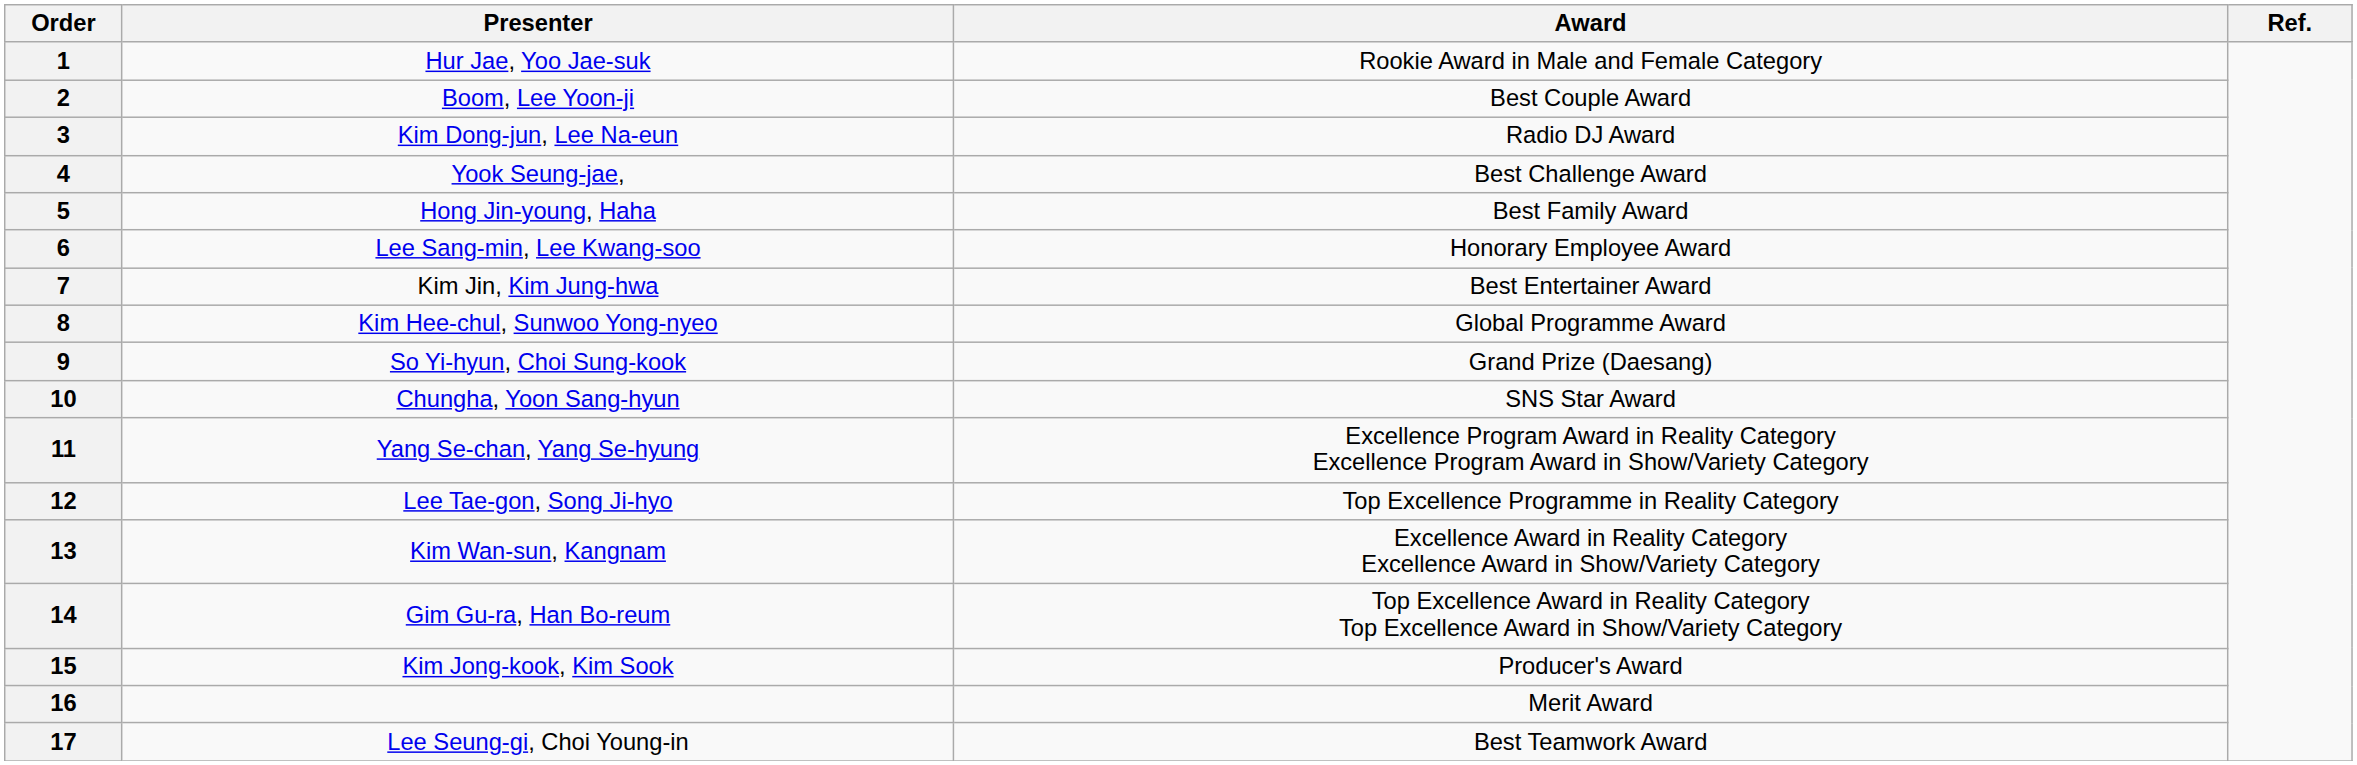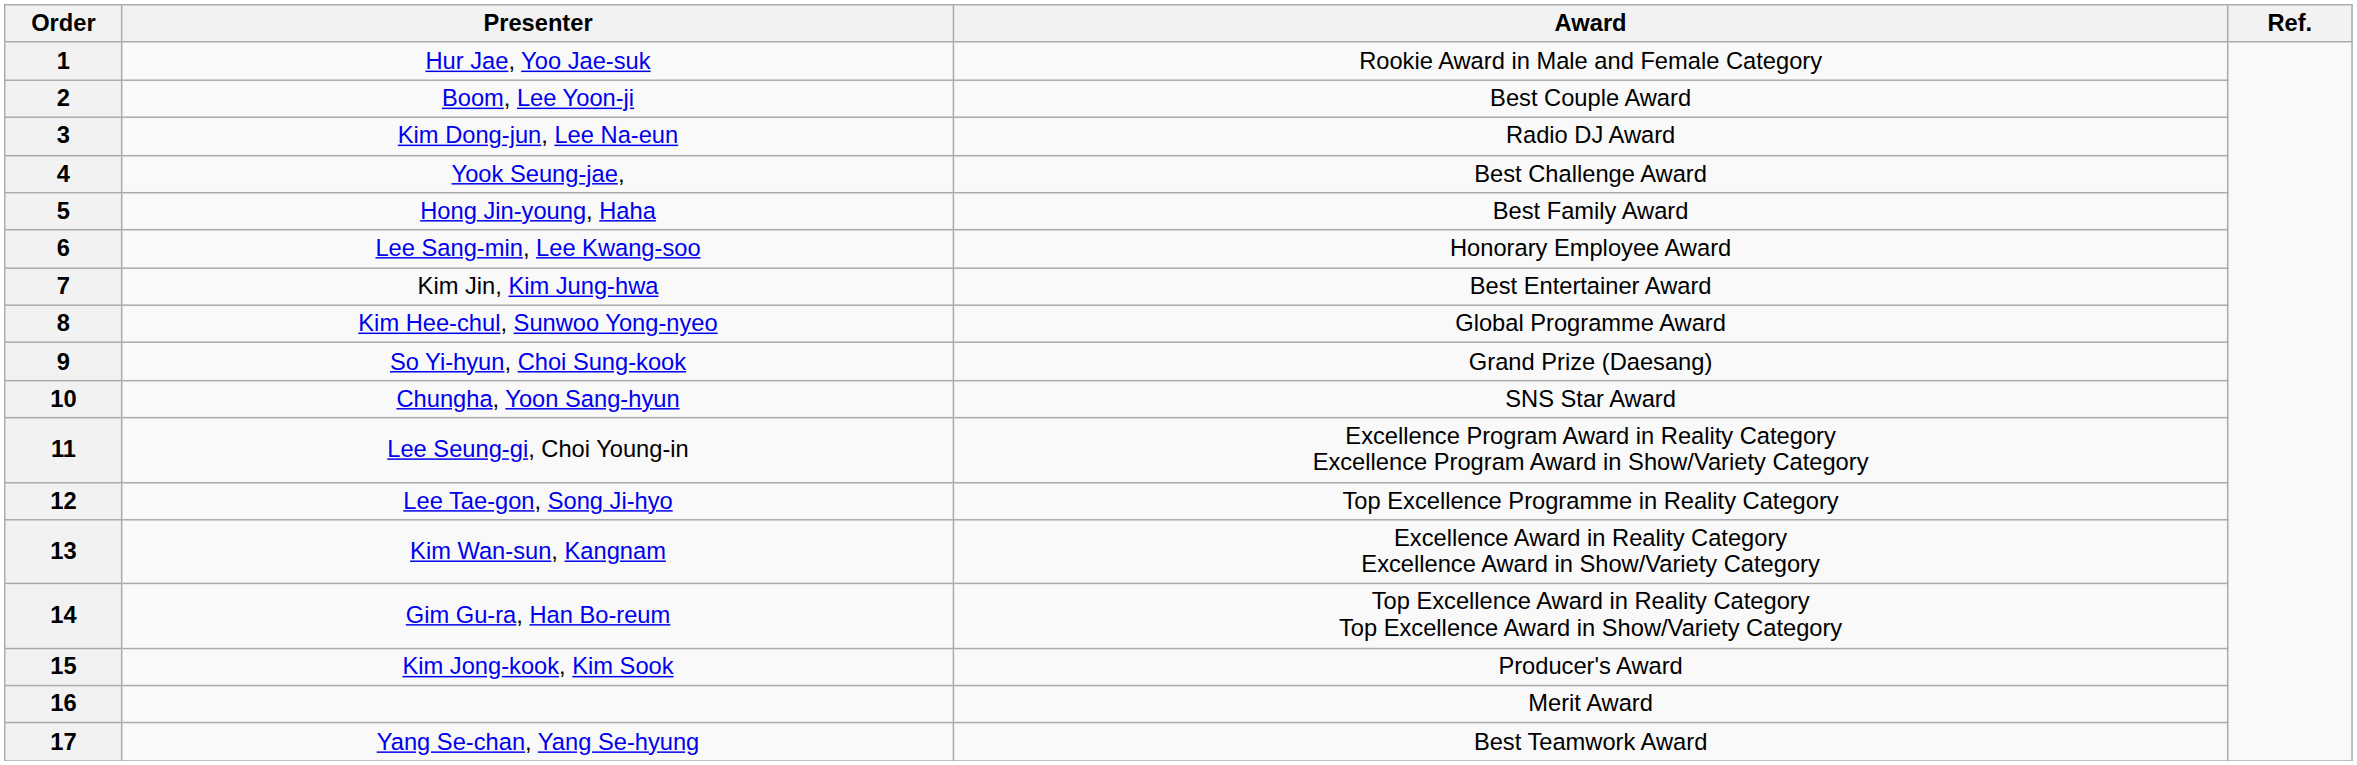11 | Presenter: Yang Se-chan, Yang Se-hyung -> Lee Seung-gi, Choi Young-in
17 | Presenter: Lee Seung-gi, Choi Young-in -> Yang Se-chan, Yang Se-hyung
